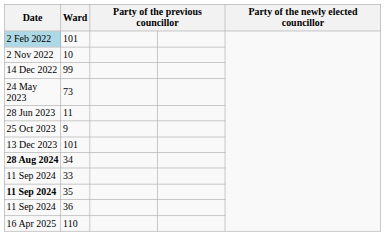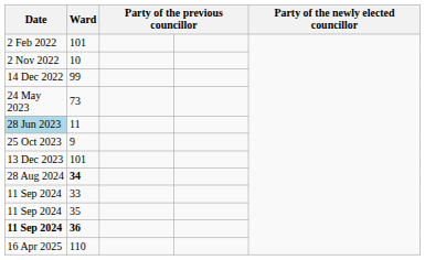2 Feb 2022 / 101 | Date: lightblue background -> no background
11 | Date: no background -> lightblue background
34 | Date: bold -> normal
34 | Ward: normal -> bold
35 | Date: bold -> normal
36 | Date: normal -> bold
36 | Ward: normal -> bold
